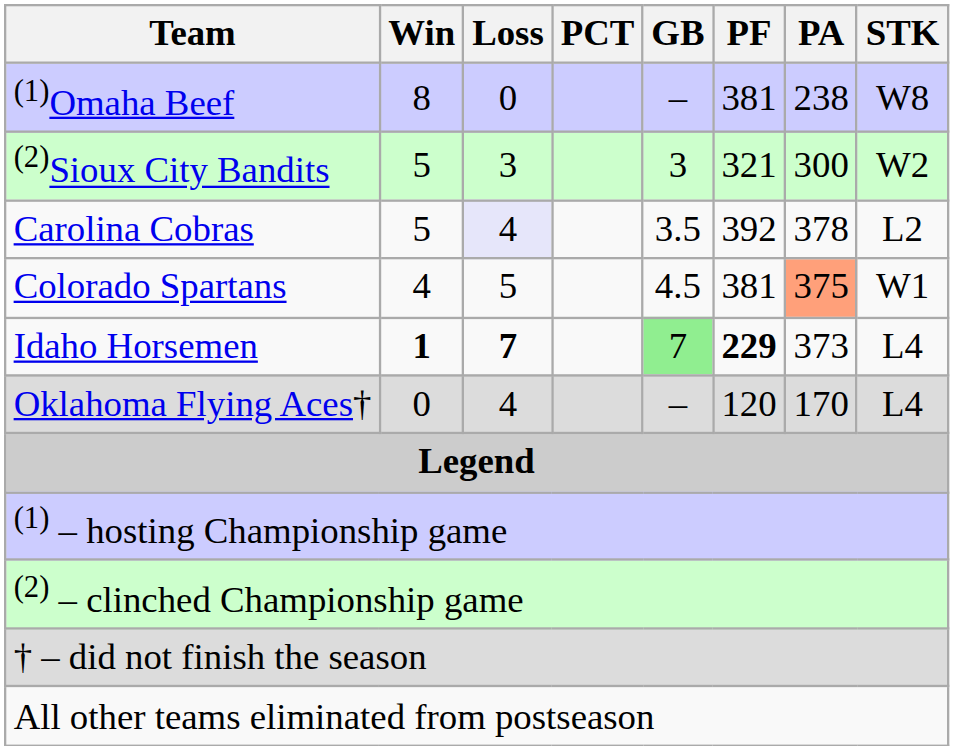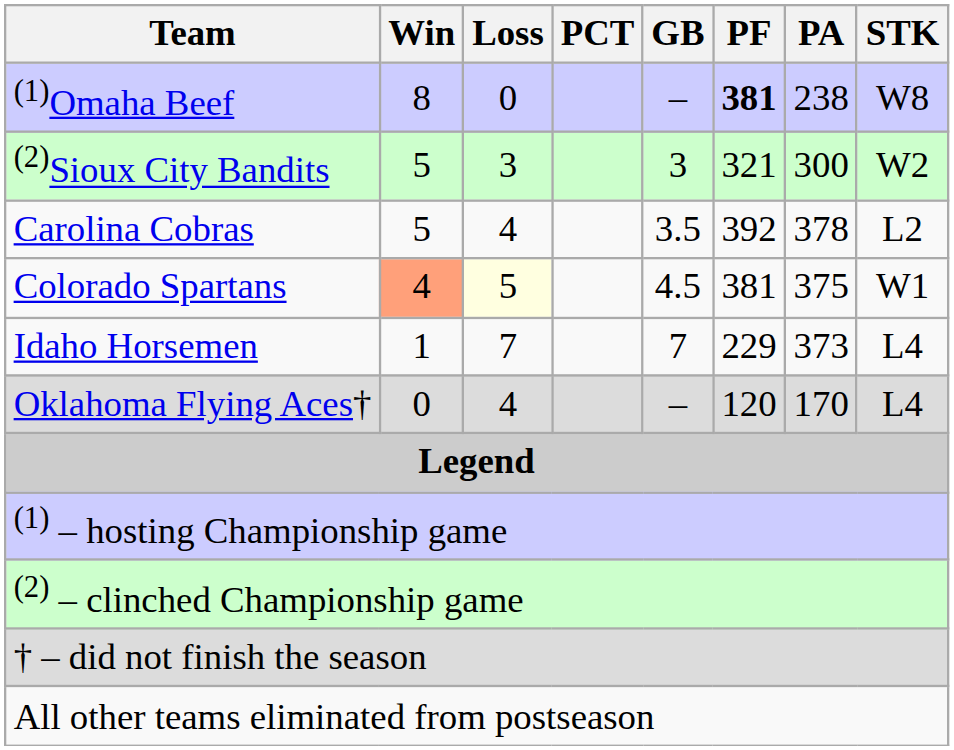(1)Omaha Beef | PF: normal -> bold
Carolina Cobras | Loss: lavender background -> no background
Colorado Spartans | Win: no background -> lightsalmon background
Colorado Spartans | Loss: no background -> lightyellow background
Colorado Spartans | PA: lightsalmon background -> no background
Idaho Horsemen | Win: bold -> normal
Idaho Horsemen | Loss: bold -> normal
Idaho Horsemen | GB: lightgreen background -> no background
Idaho Horsemen | PF: bold -> normal
